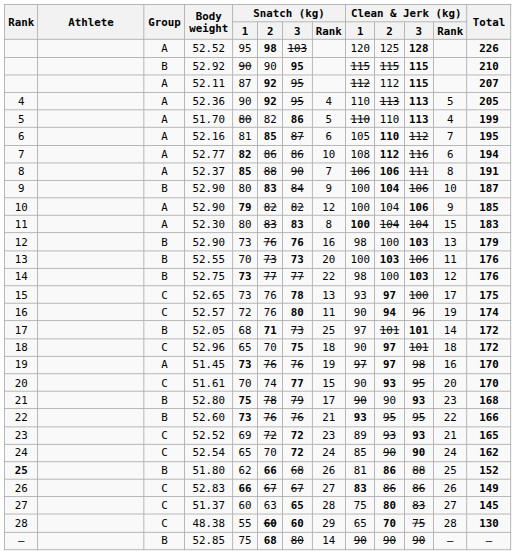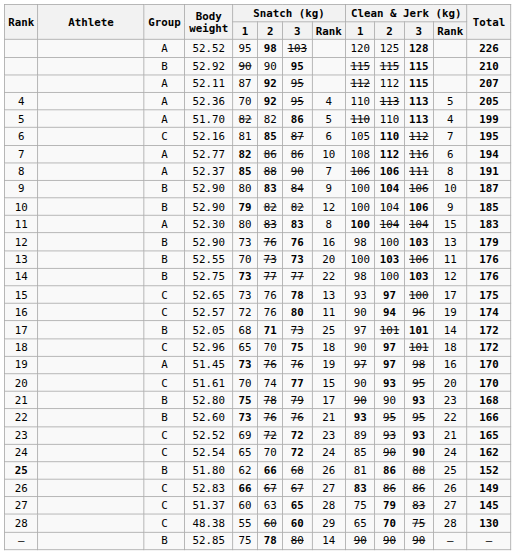row 6 | Snatch (kg) / 1: 90 -> 70
row 7 | Snatch (kg) / 1: 80 -> 82
row 8 | Group: A -> C
row 12 | Group: A -> B
row 29 | Clean & Jerk (kg) / 2: 80 -> 79
row 30 | Snatch (kg) / 2: bold -> normal
row 31 | Snatch (kg) / 2: 68 -> 78
